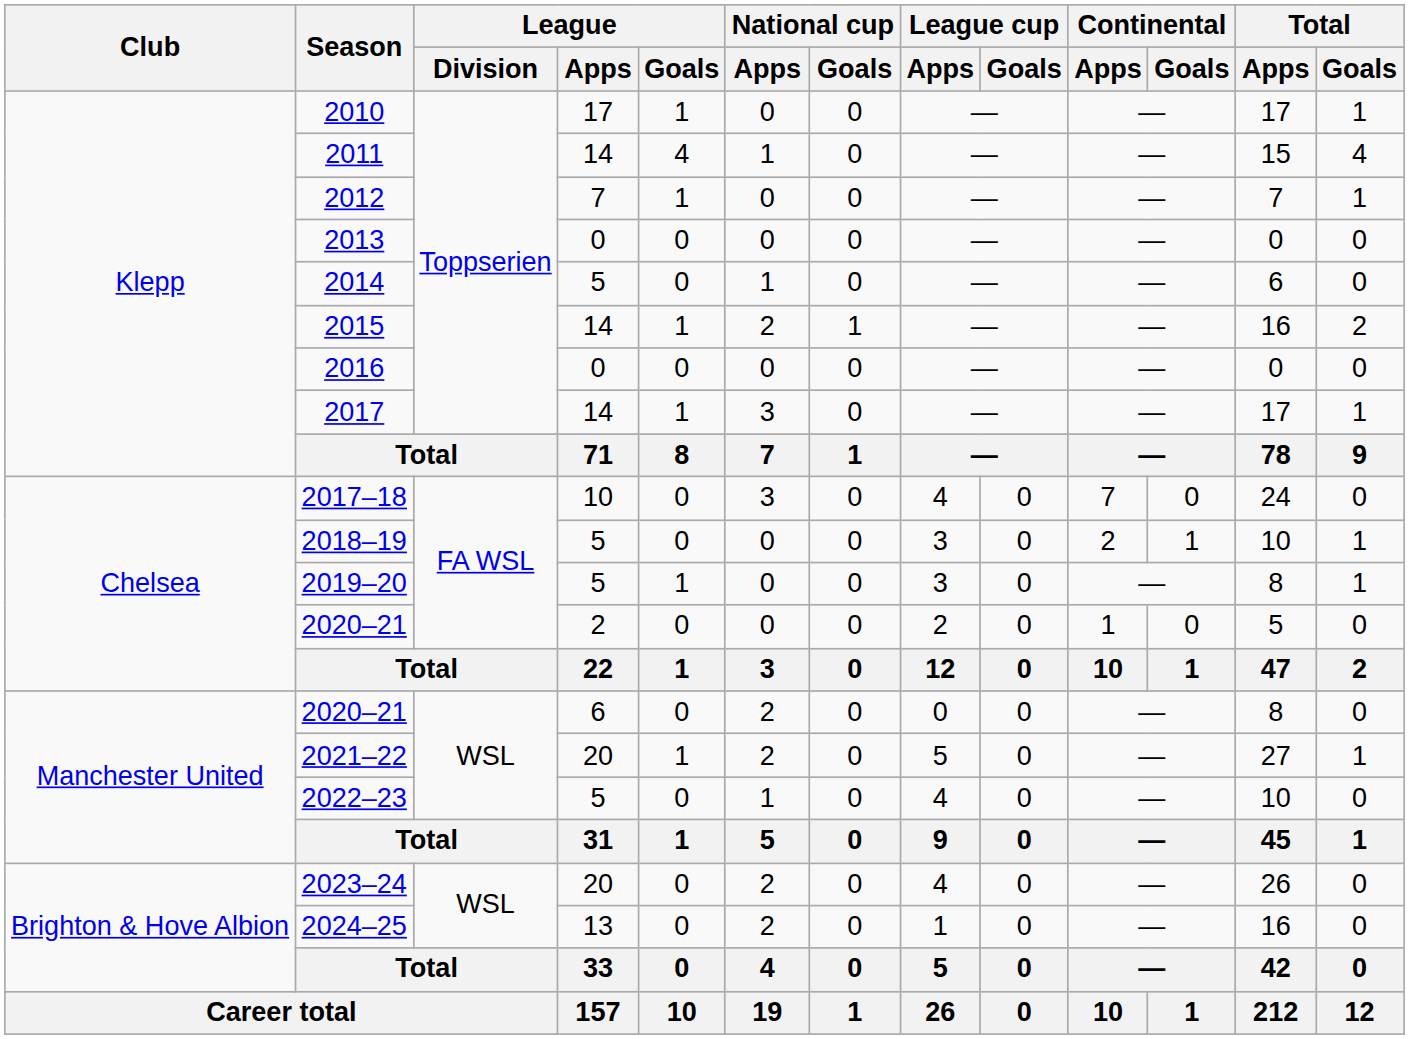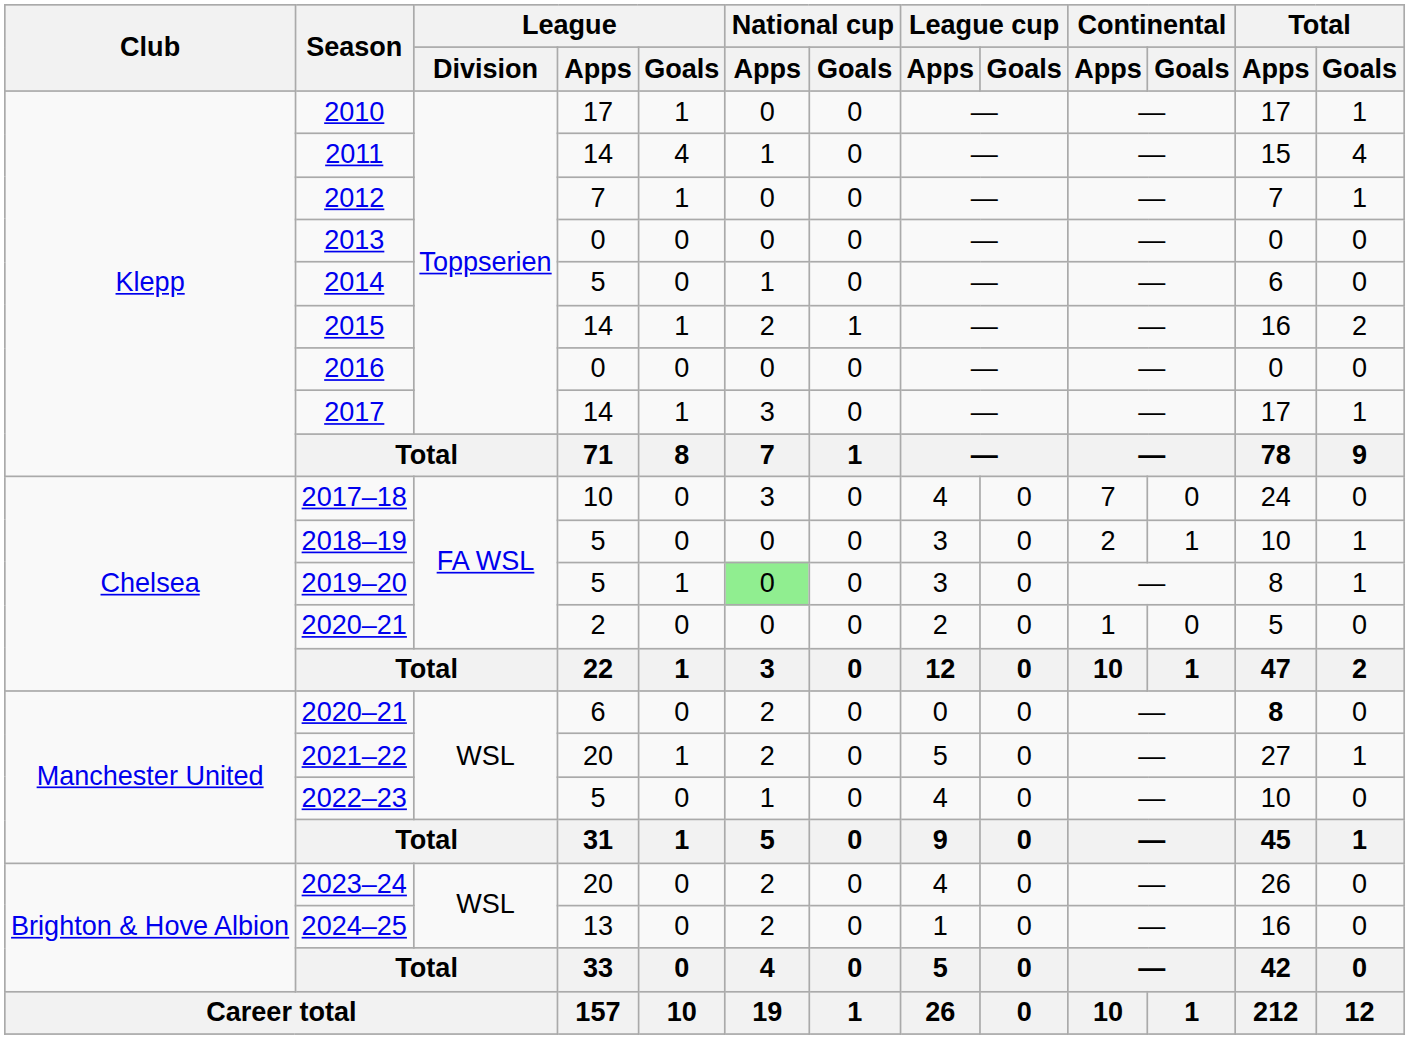2019–20 | National cup / Apps: no background -> lightgreen background
2020–21 / 6 | Total / Apps: normal -> bold
